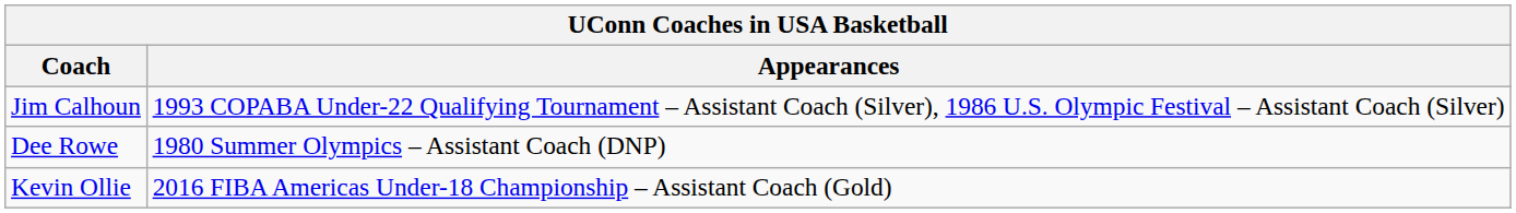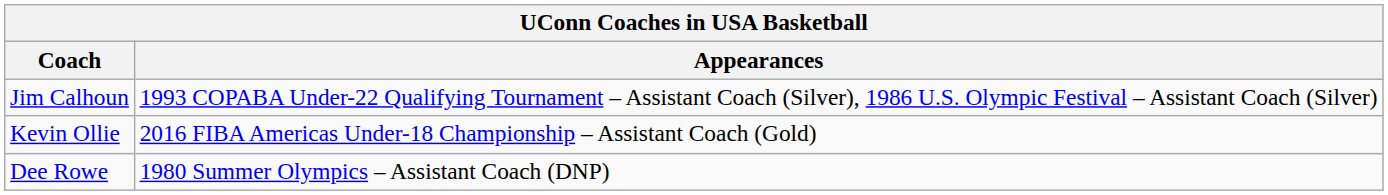rows swapped: Kevin Ollie <-> Dee Rowe
